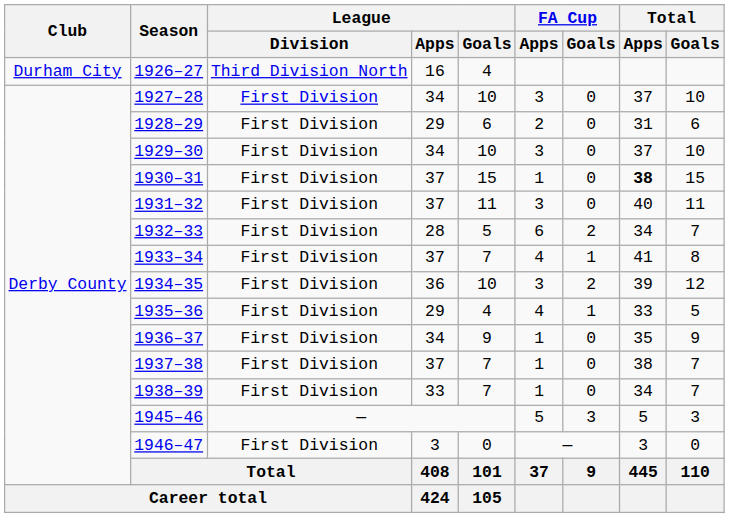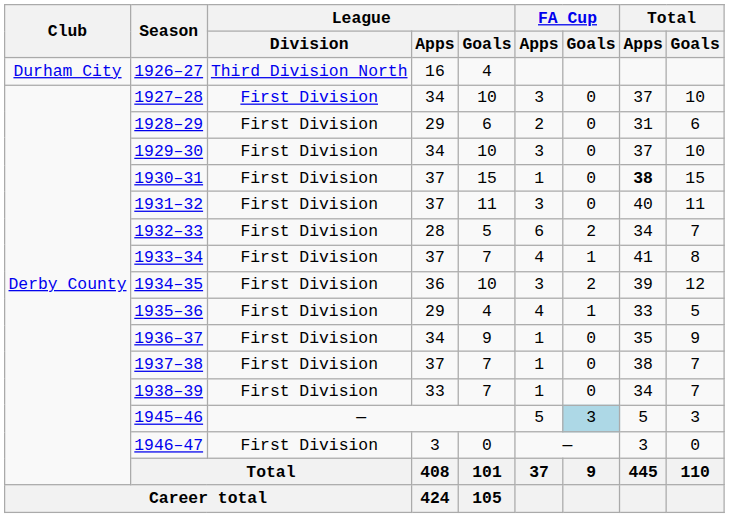1945–46 | FA Cup / Goals: no background -> lightblue background
